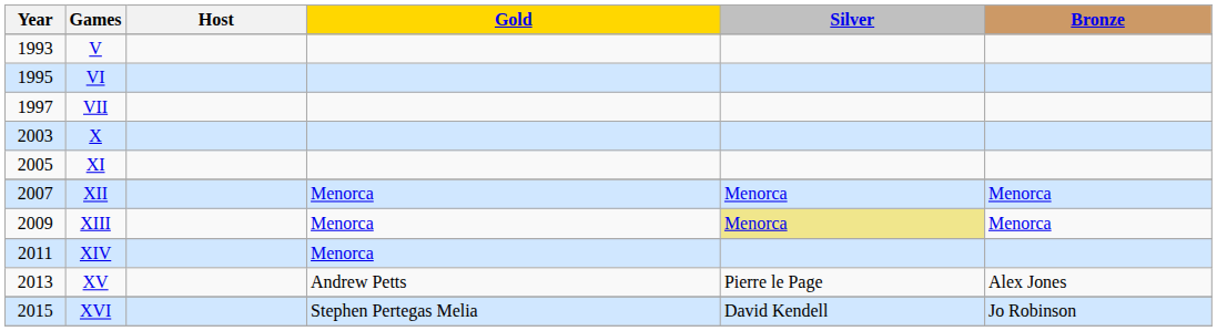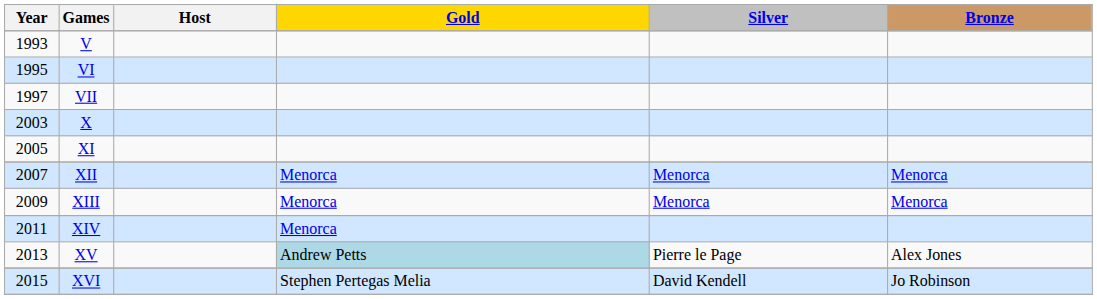XIII | Silver: khaki background -> no background
XV | Gold: no background -> lightblue background
